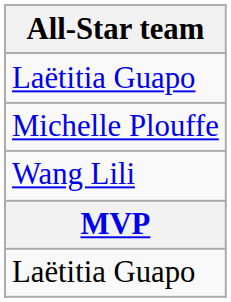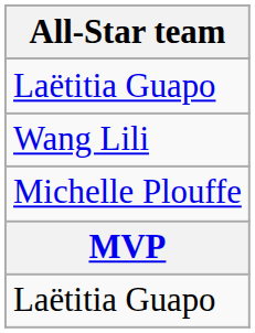row 3 | column 1: Michelle Plouffe -> Wang Lili
row 4 | column 1: Wang Lili -> Michelle Plouffe
